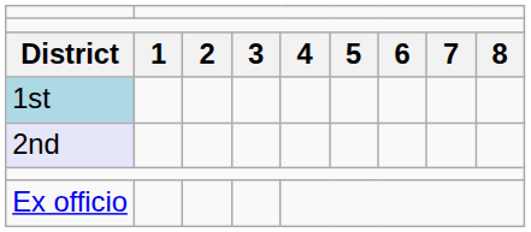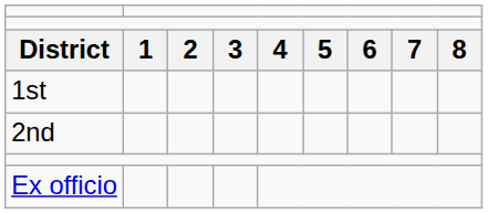1st | column 1: lightblue background -> no background
2nd | column 1: lavender background -> no background
